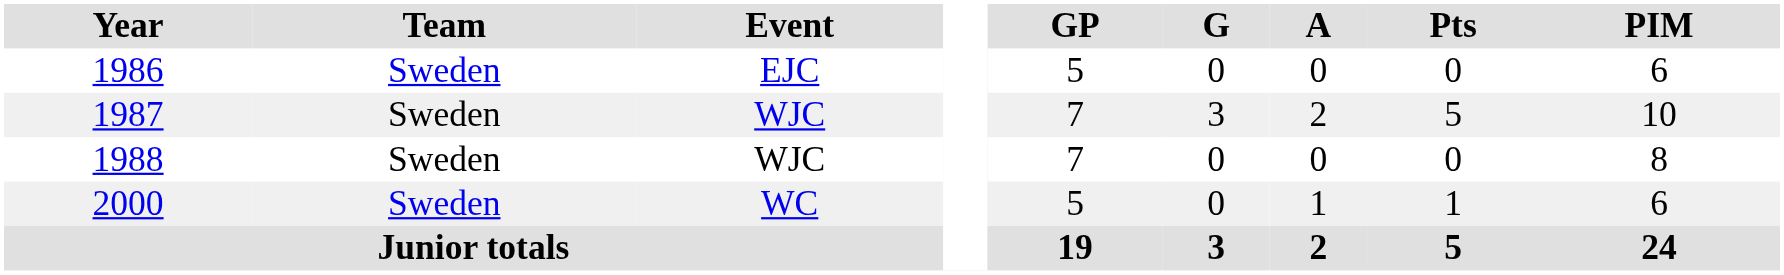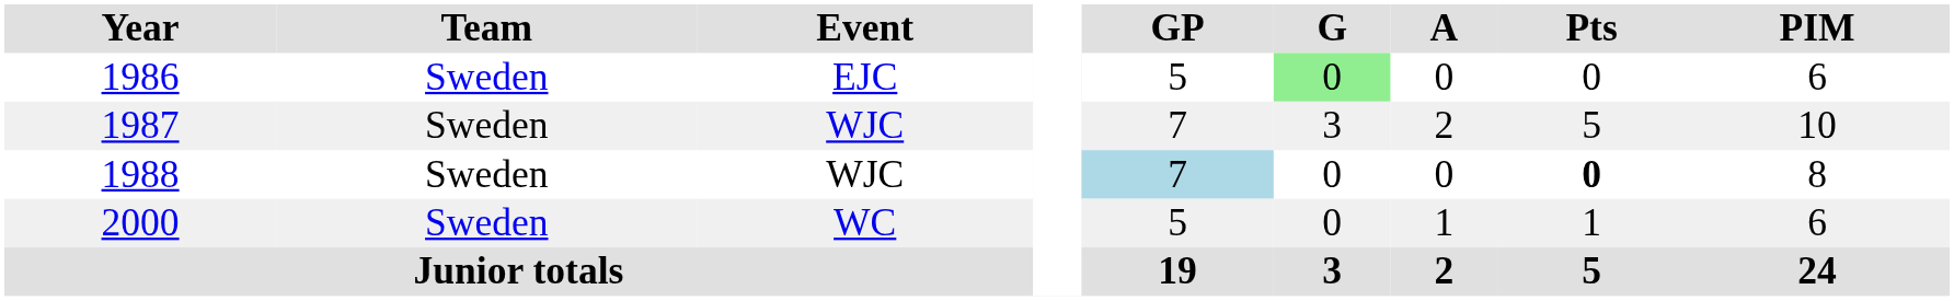1986 | G: no background -> lightgreen background
1988 | GP: no background -> lightblue background
1988 | Pts: normal -> bold
